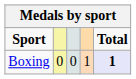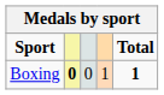Boxing | column 2: normal -> bold
Boxing | Total: lavender background -> no background
